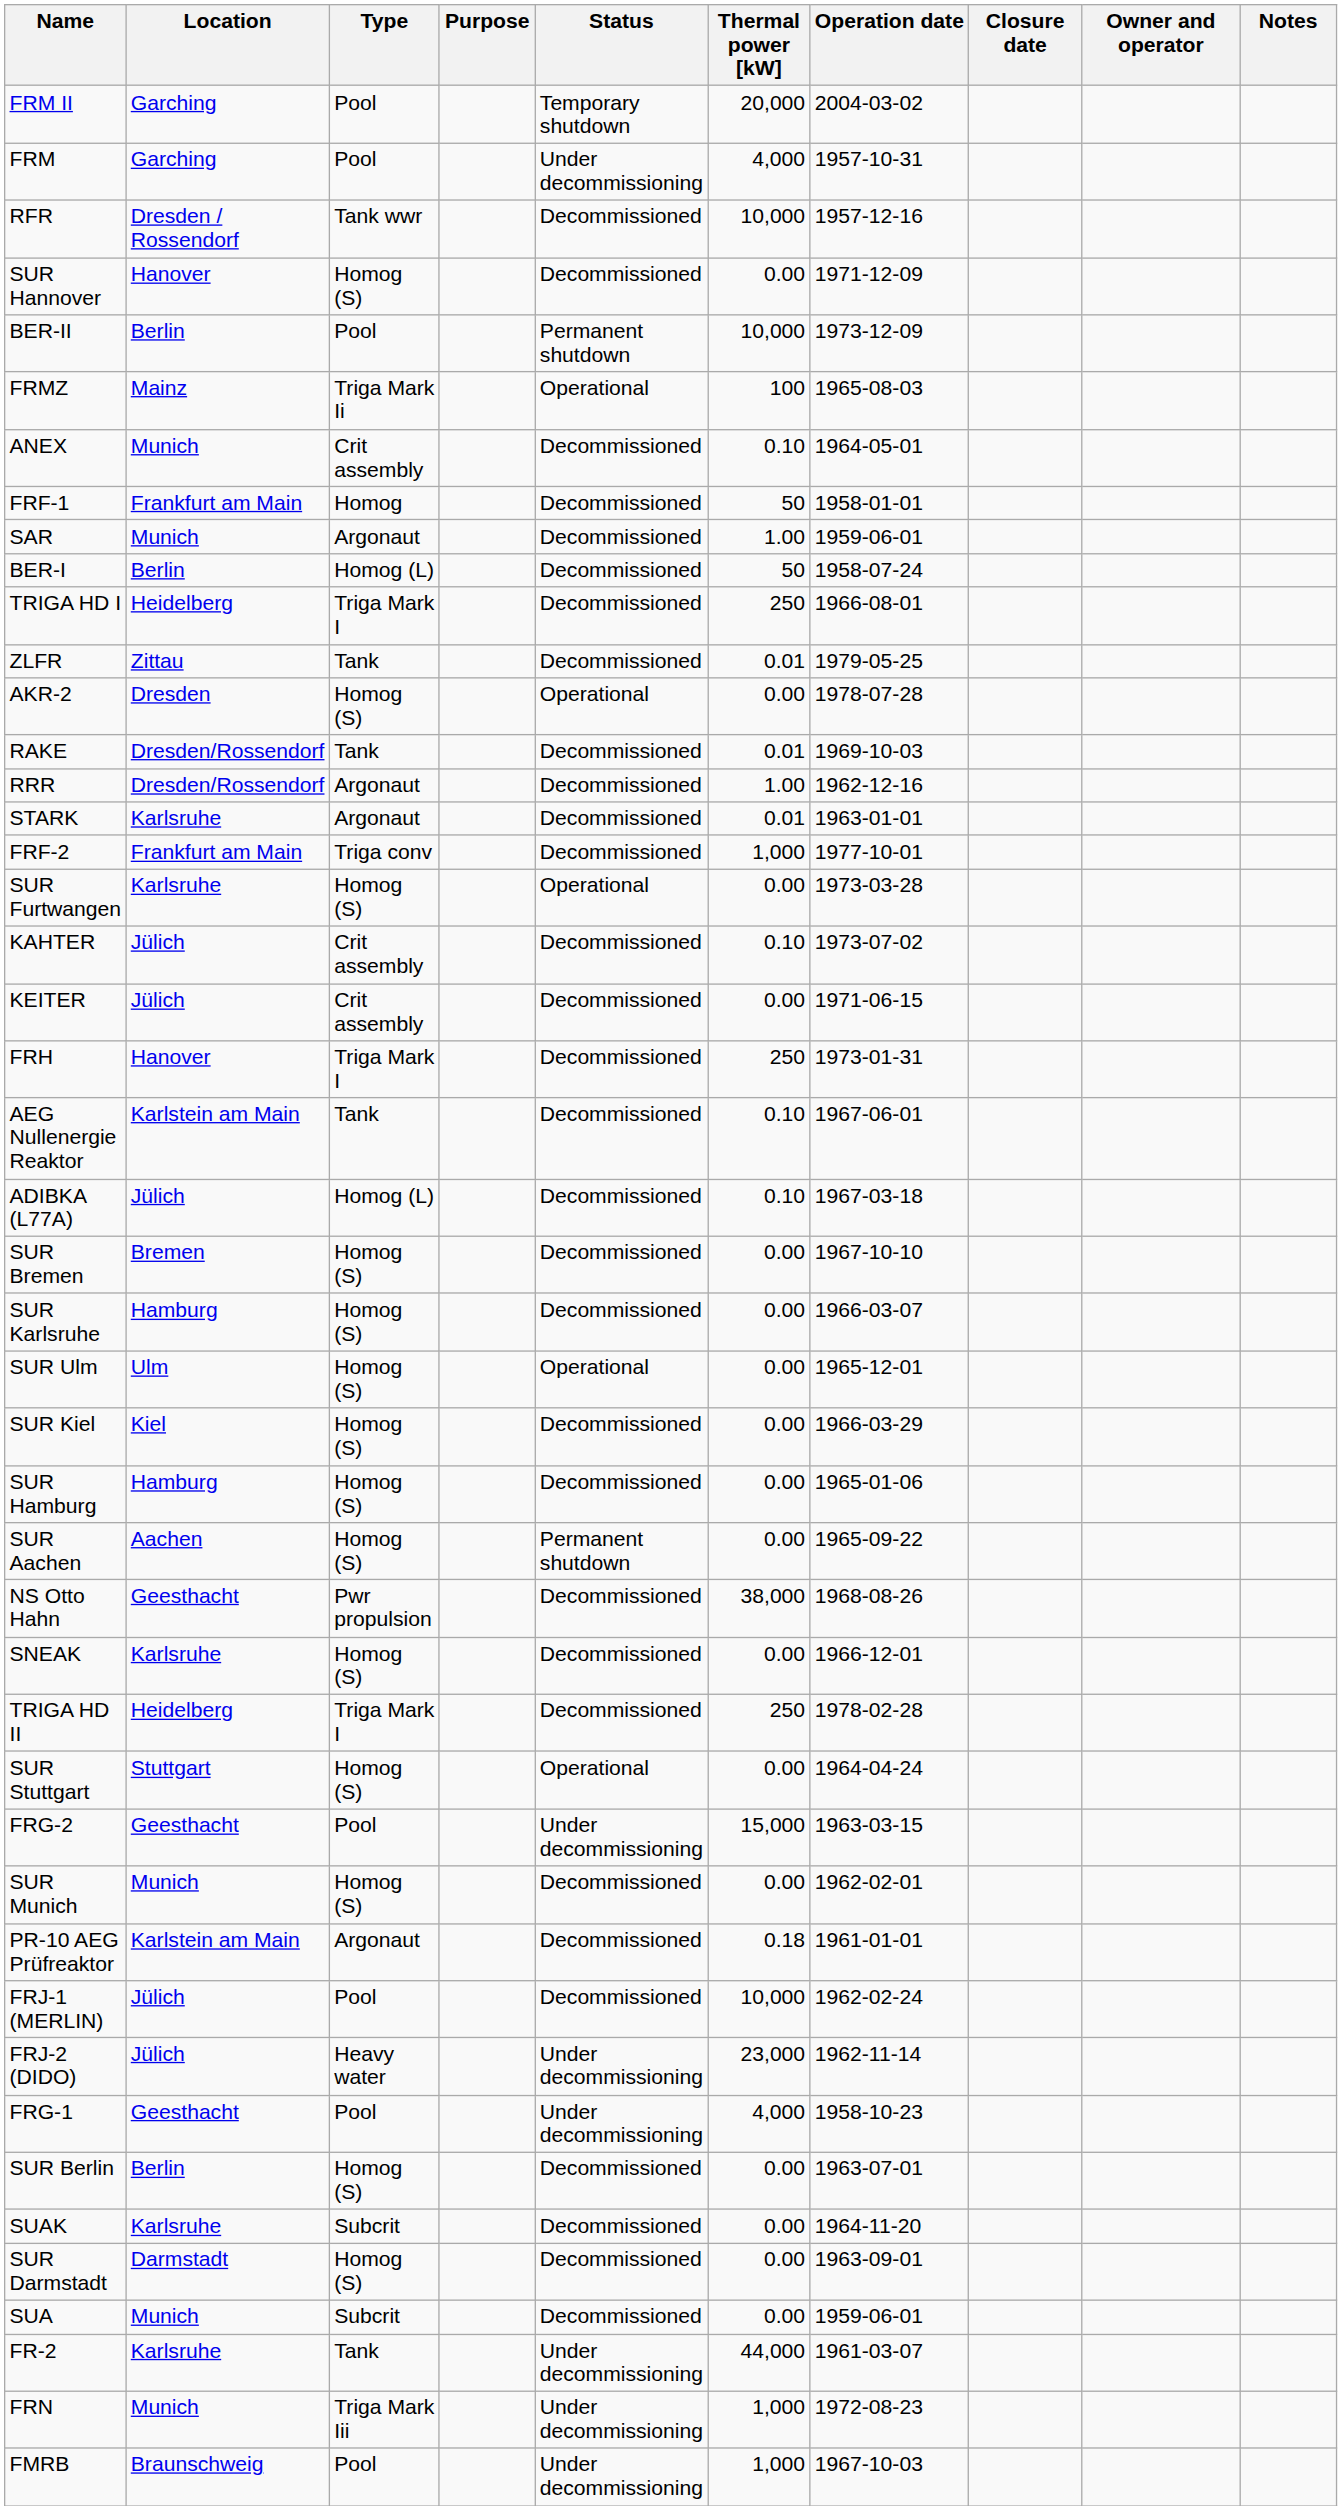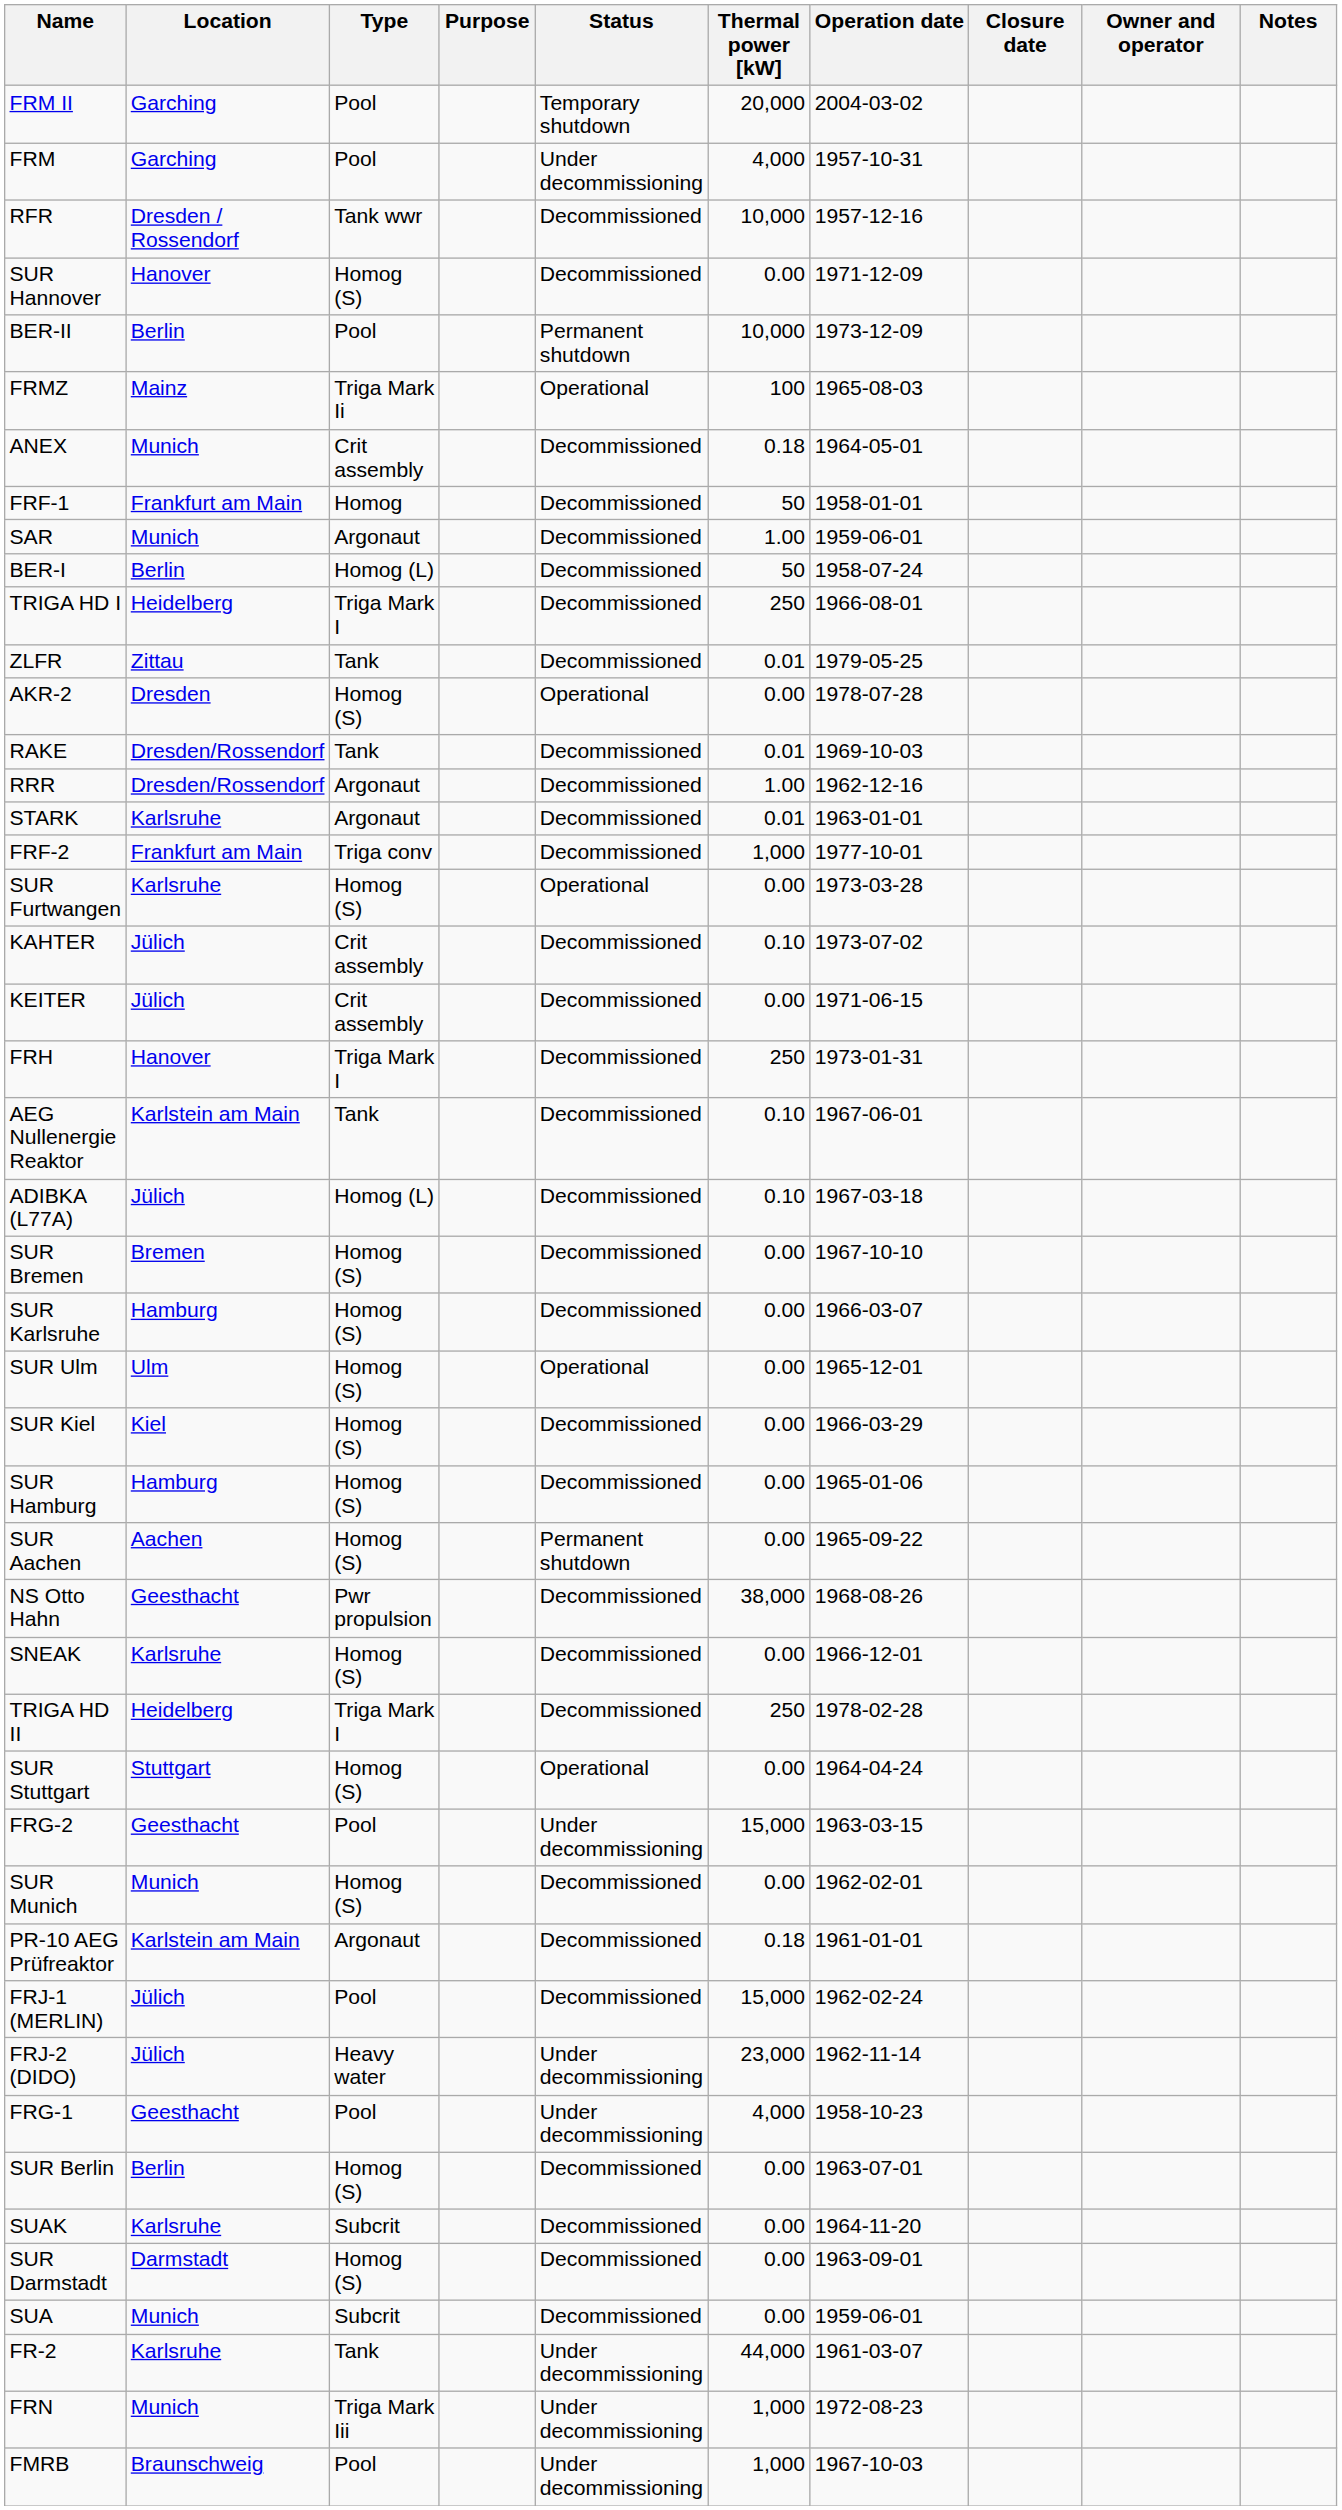ANEX | Thermal power [kW]: 0.10 -> 0.18
FRJ-1 (MERLIN) | Thermal power [kW]: 10,000 -> 15,000
